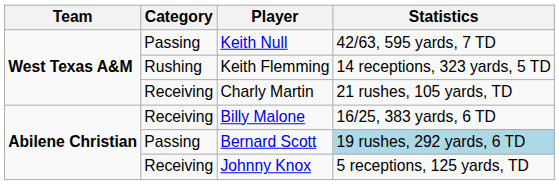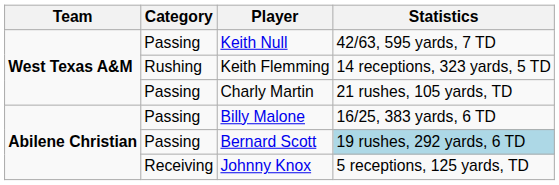Charly Martin | Category: Receiving -> Passing
Billy Malone | Category: Receiving -> Passing
